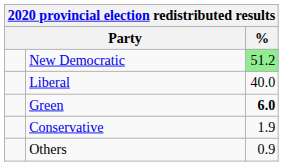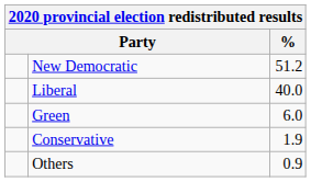New Democratic | %: lightgreen background -> no background
Green | %: bold -> normal
